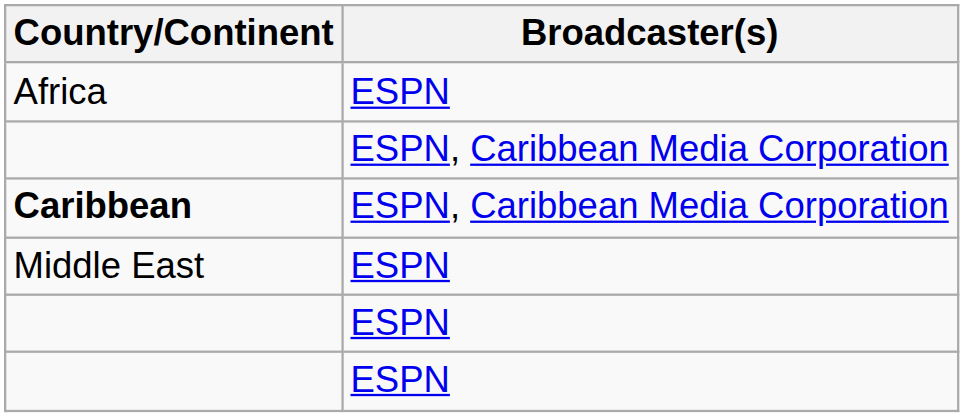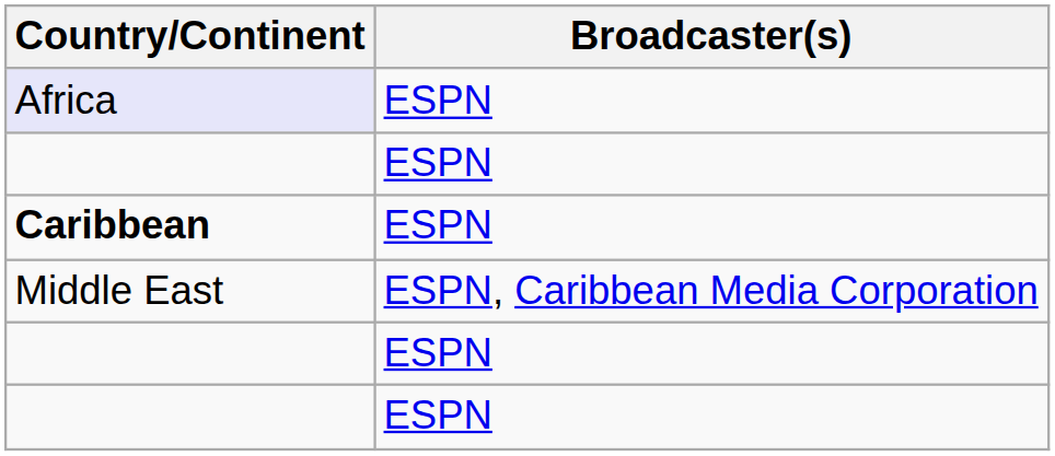row 2 | Country/Continent: no background -> lavender background
row 3 | Broadcaster(s): ESPN, Caribbean Media Corporation -> ESPN
row 4 | Broadcaster(s): ESPN, Caribbean Media Corporation -> ESPN
row 5 | Broadcaster(s): ESPN -> ESPN, Caribbean Media Corporation
